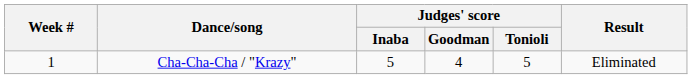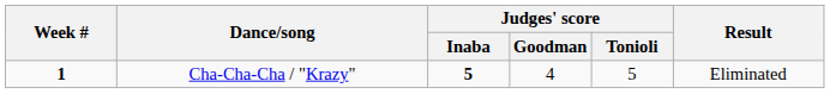Cha-Cha-Cha / "Krazy" | Week #: normal -> bold
Cha-Cha-Cha / "Krazy" | Judges' score / Inaba: normal -> bold
